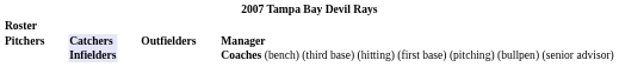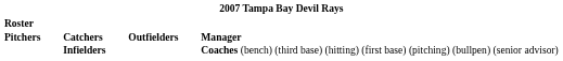Pitchers | column 2: lavender background -> no background
